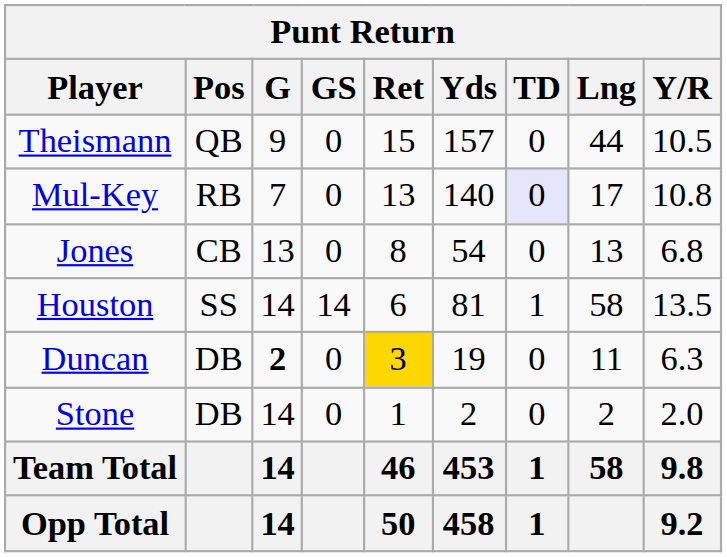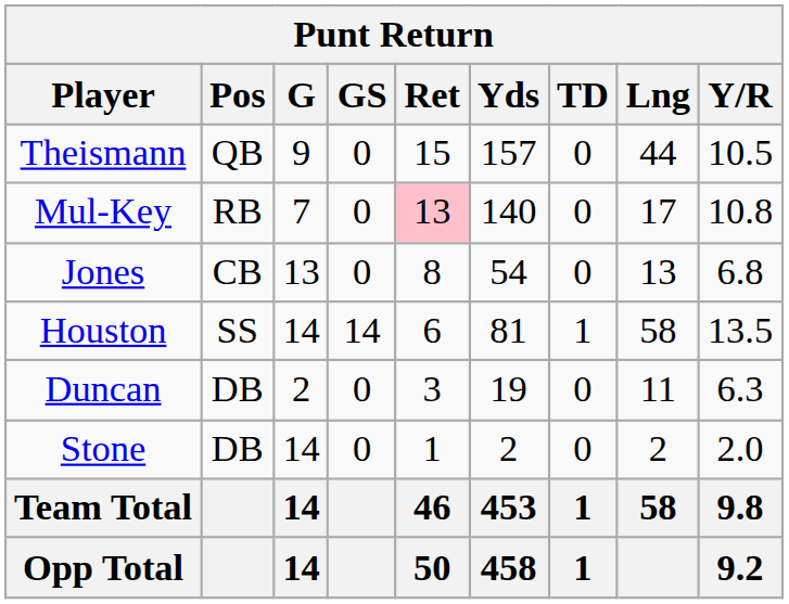Mul-Key | Ret: no background -> pink background
Mul-Key | TD: lavender background -> no background
Duncan | G: bold -> normal
Duncan | Ret: gold background -> no background
